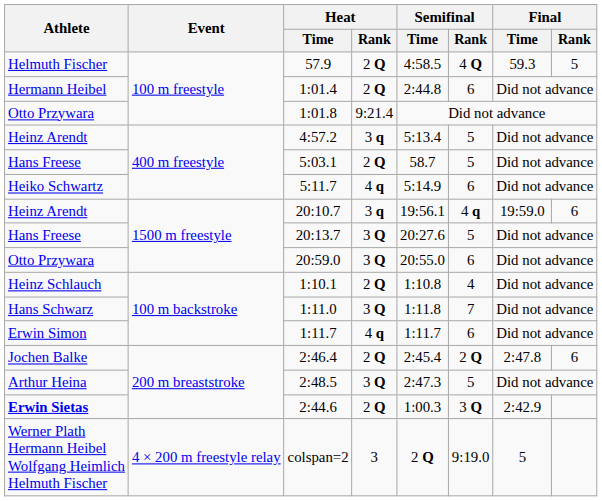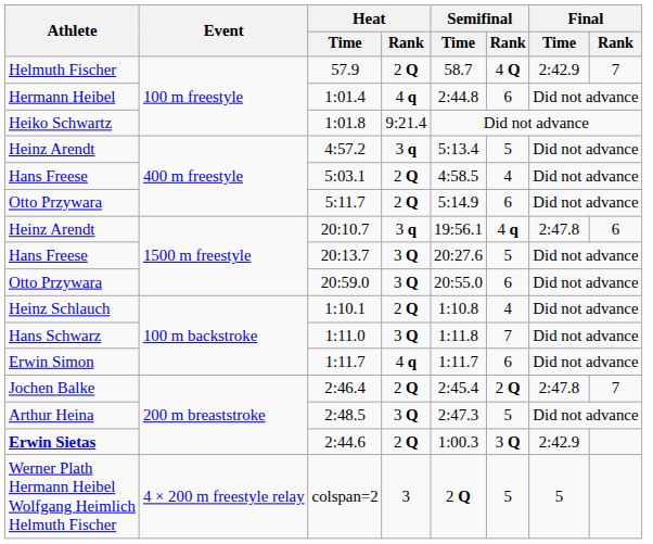57.9 | Semifinal / Time: 4:58.5 -> 58.7
57.9 | Final / Time: 59.3 -> 2:42.9
57.9 | Final / Rank: 5 -> 7
1:01.4 | Heat / Rank: 2 Q -> 4 q
1:01.8 | Athlete: Otto Przywara -> Heiko Schwartz
5:03.1 | Semifinal / Time: 58.7 -> 4:58.5
5:03.1 | Semifinal / Rank: 5 -> 4
5:11.7 | Athlete: Heiko Schwartz -> Otto Przywara
5:11.7 | Heat / Rank: 4 q -> 2 Q
20:10.7 | Final / Time: 19:59.0 -> 2:47.8
2:46.4 | Final / Rank: 6 -> 7
colspan=2 | Semifinal / Rank: 9:19.0 -> 5
